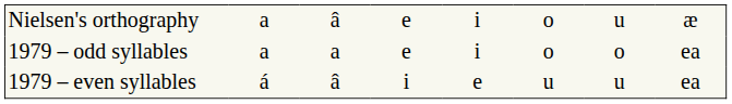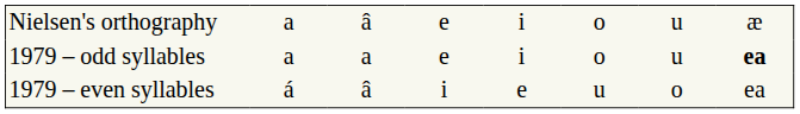1979 – odd syllables | column 7: o -> u
1979 – odd syllables | column 8: normal -> bold
1979 – even syllables | column 7: u -> o
